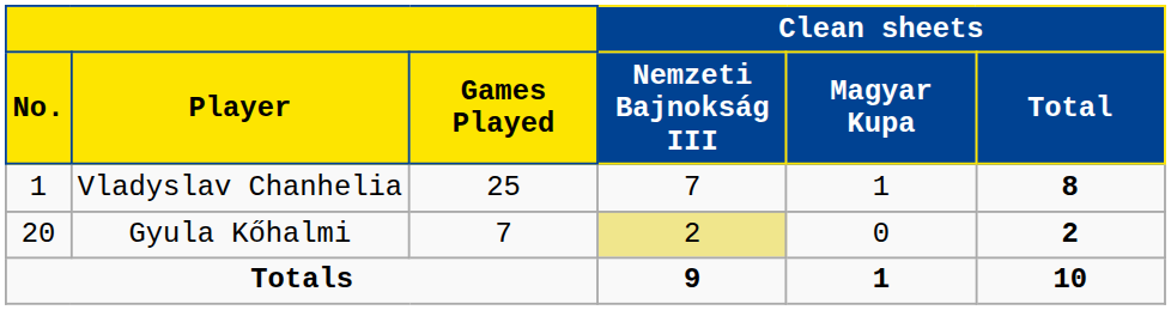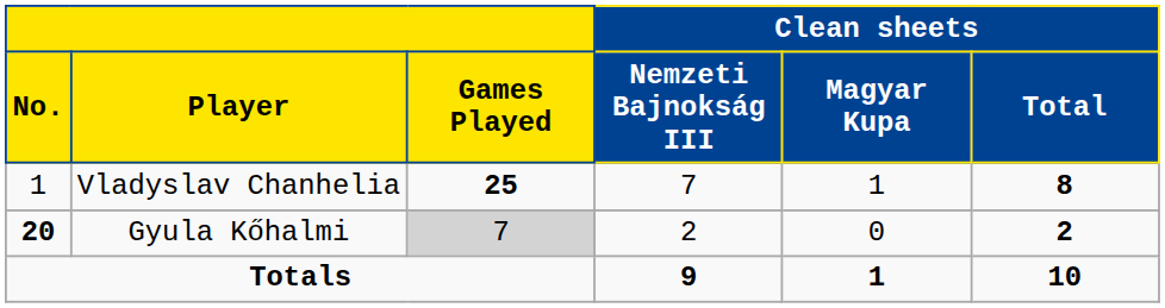Vladyslav Chanhelia | Games Played: normal -> bold
Gyula Kőhalmi | No.: normal -> bold
Gyula Kőhalmi | Games Played: no background -> lightgrey background
Gyula Kőhalmi | Clean sheets / Nemzeti Bajnokság III: khaki background -> no background
